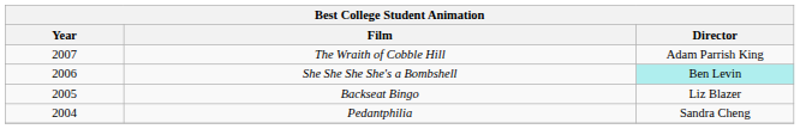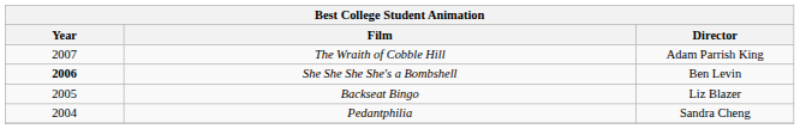She She She She's a Bombshell | Year: normal -> bold
She She She She's a Bombshell | Director: paleturquoise background -> no background
